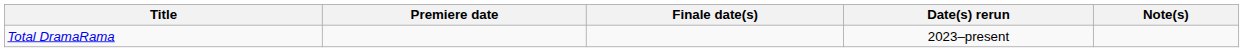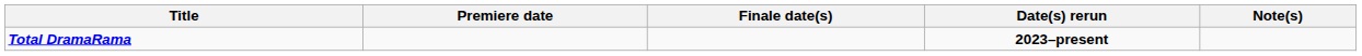row 2 | Title: normal -> bold
row 2 | Date(s) rerun: normal -> bold
